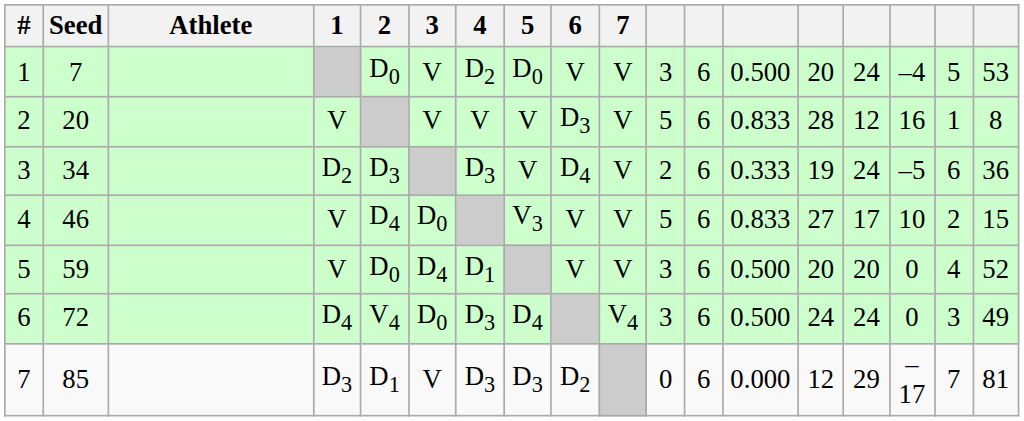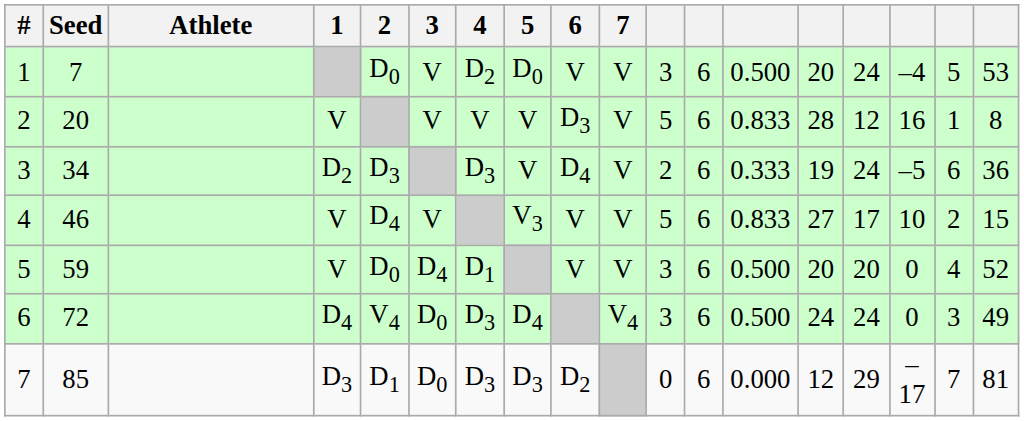row 5 | 3: D0 -> V
row 8 | 3: V -> D0
